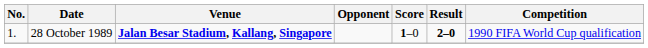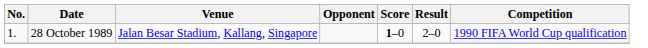28 October 1989 | Venue: bold -> normal
28 October 1989 | Result: bold -> normal
